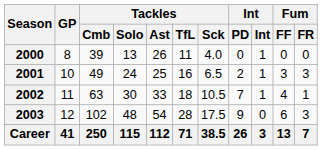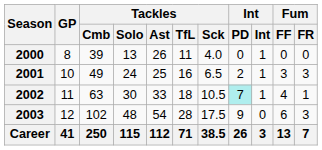2002 | Int / PD: no background -> paleturquoise background
